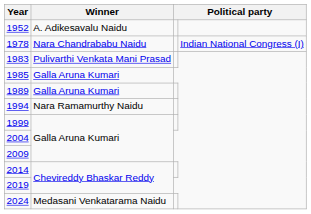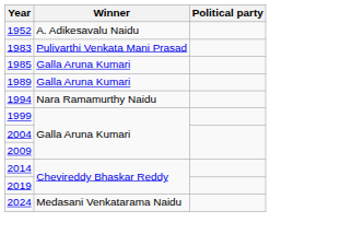- row: 1978 | Nara Chandrababu Naidu | Indian National Congress (I)
